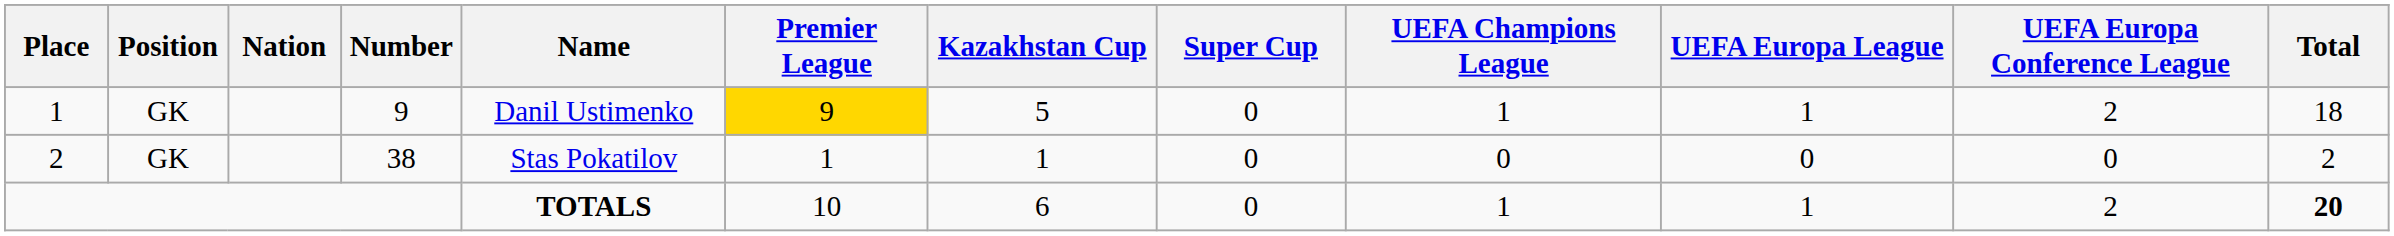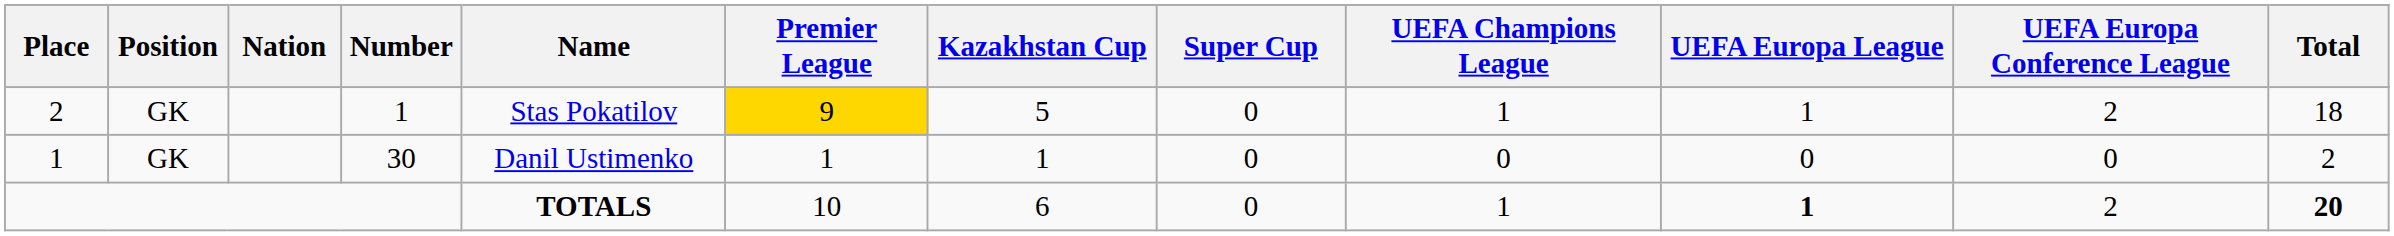row 2 | Place: 1 -> 2
row 2 | Number: 9 -> 1
row 2 | Name: Danil Ustimenko -> Stas Pokatilov
row 3 | Place: 2 -> 1
row 3 | Number: 38 -> 30
row 3 | Name: Stas Pokatilov -> Danil Ustimenko
row 4 | UEFA Europa League: normal -> bold
